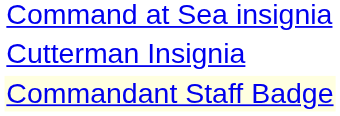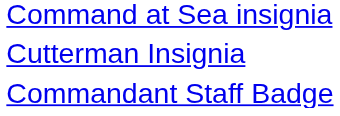row 3 | column 1: lightyellow background -> no background
